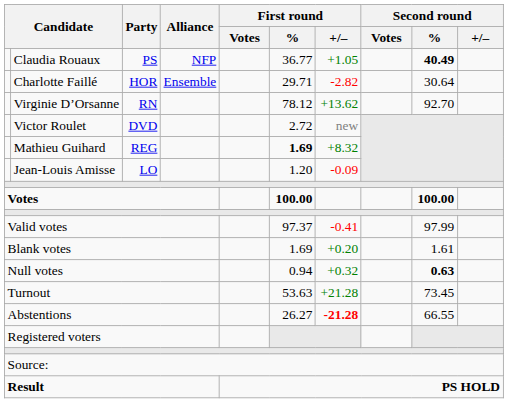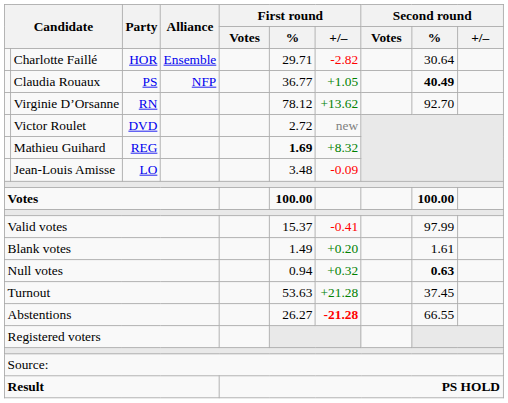rows swapped: Claudia Rouaux <-> Charlotte Faillé
Jean-Louis Amisse | First round / %: 1.20 -> 3.48
Valid votes | First round / %: 97.37 -> 15.37
Blank votes | First round / %: 1.69 -> 1.49
Turnout | Second round / %: 73.45 -> 37.45
